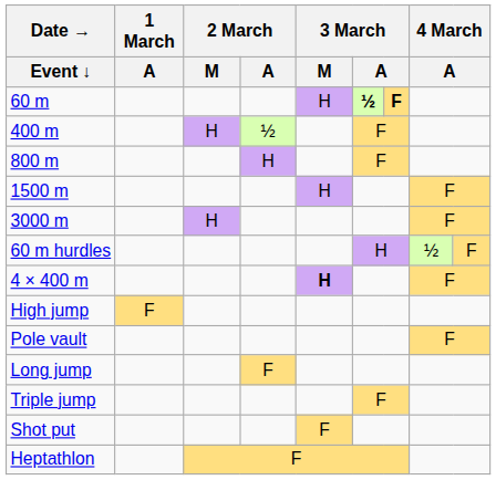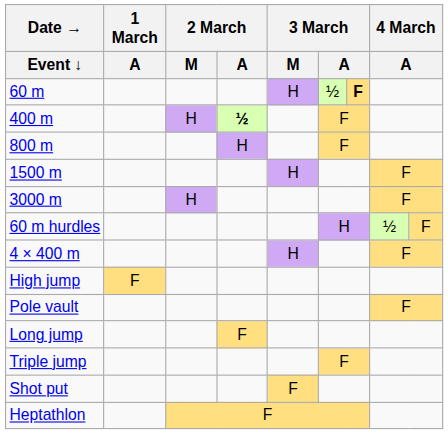60 m | column 6: bold -> normal
400 m | 2 March / A: normal -> bold
4 × 400 m | 3 March / M: bold -> normal
